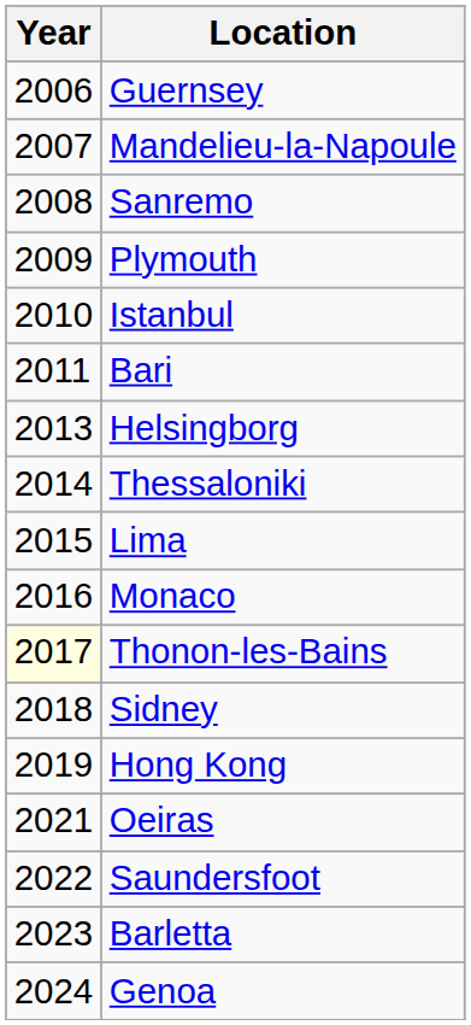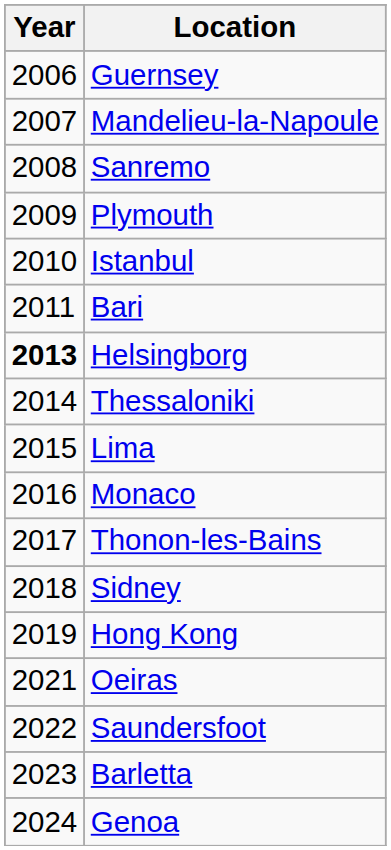Helsingborg | Year: normal -> bold
Thonon-les-Bains | Year: lightyellow background -> no background
